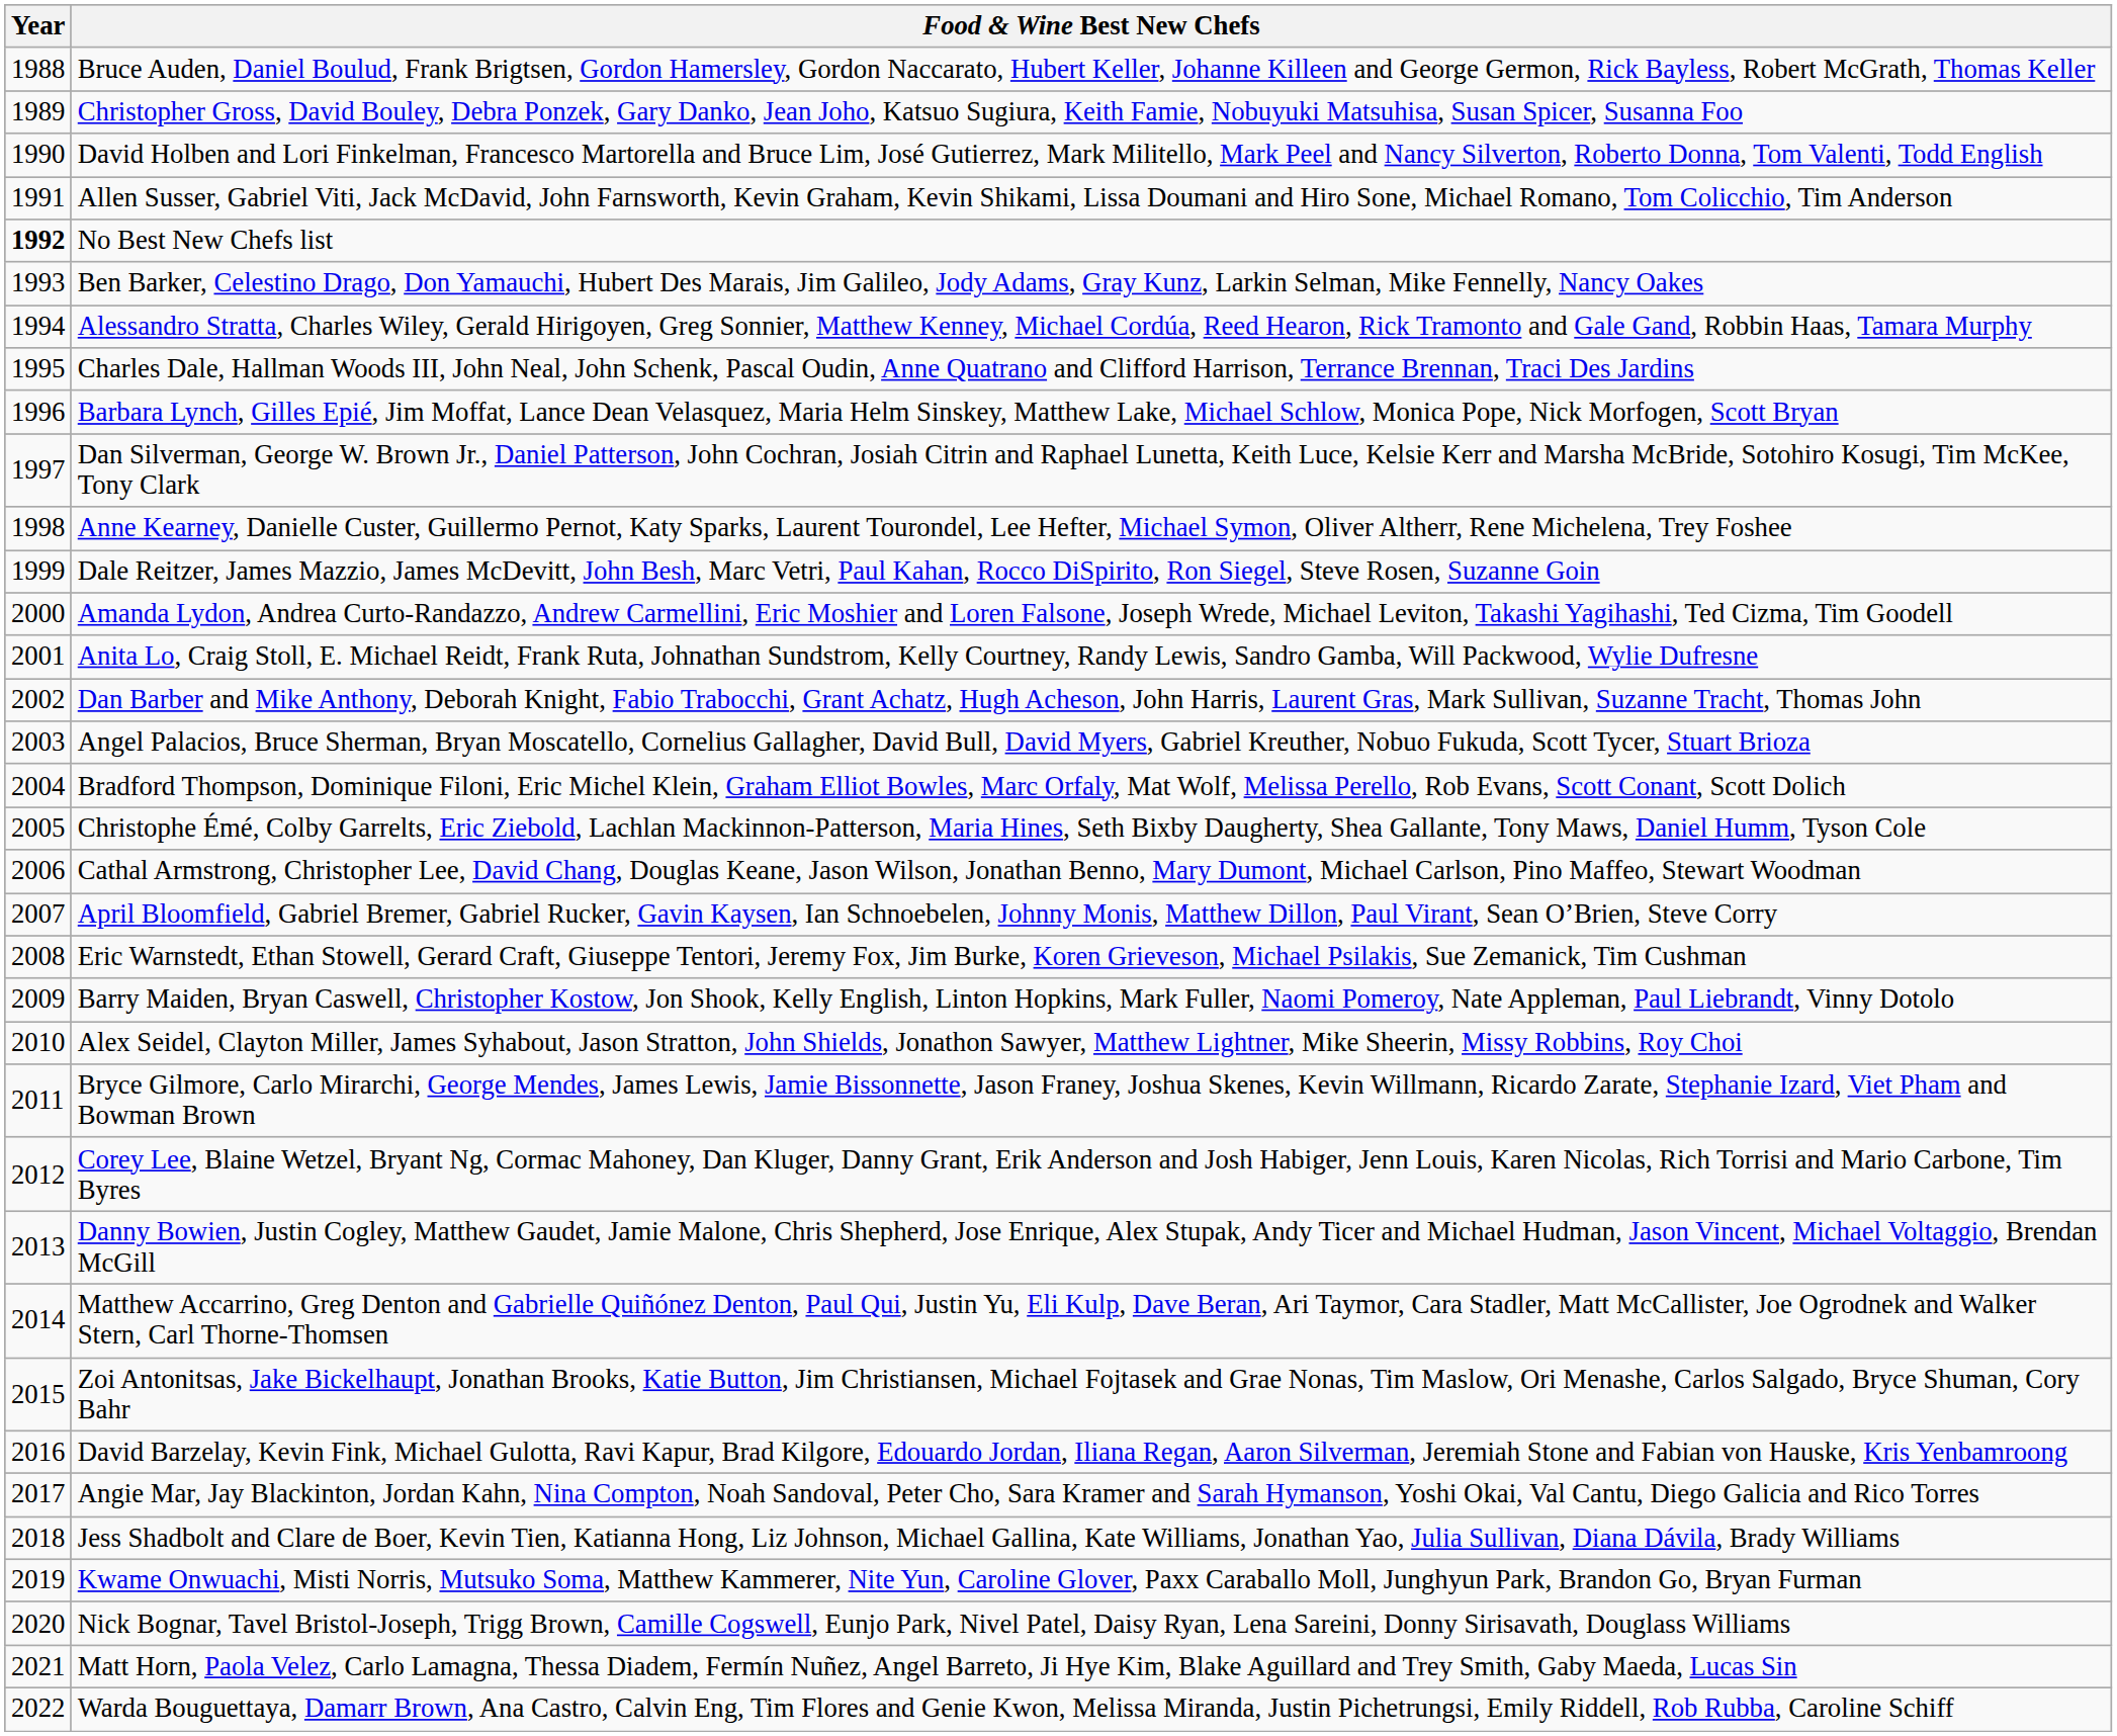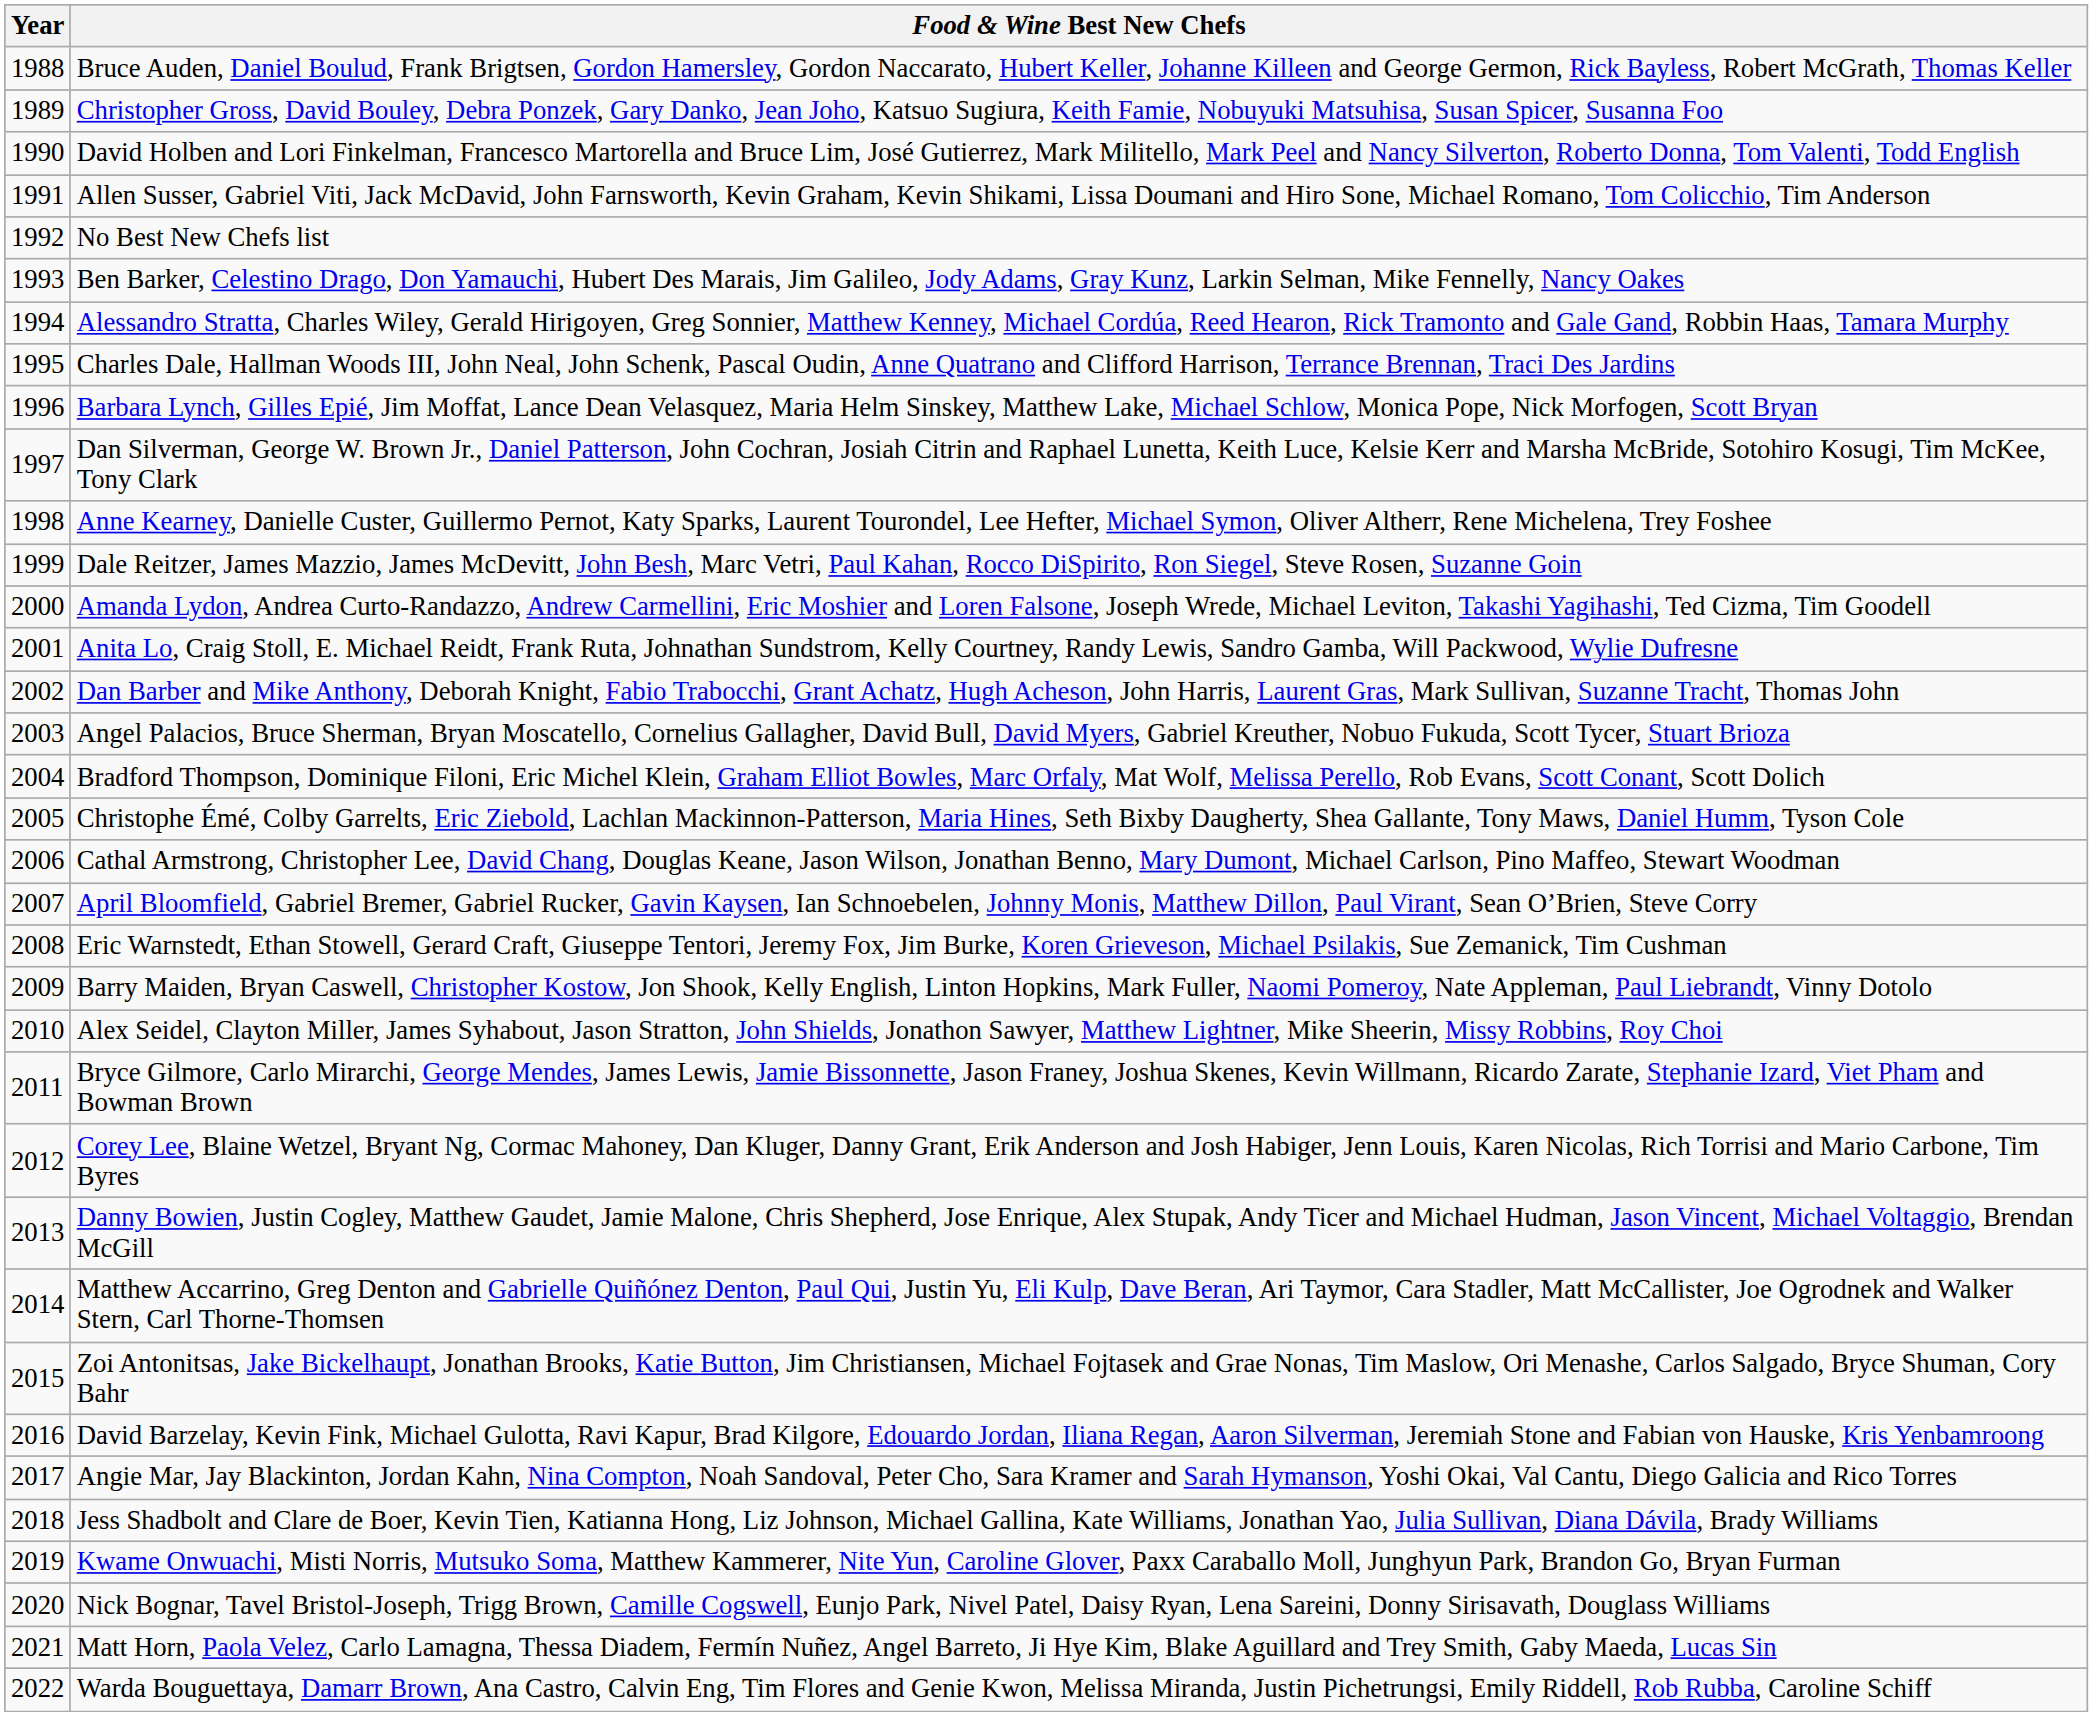No Best New Chefs list | Year: bold -> normal
